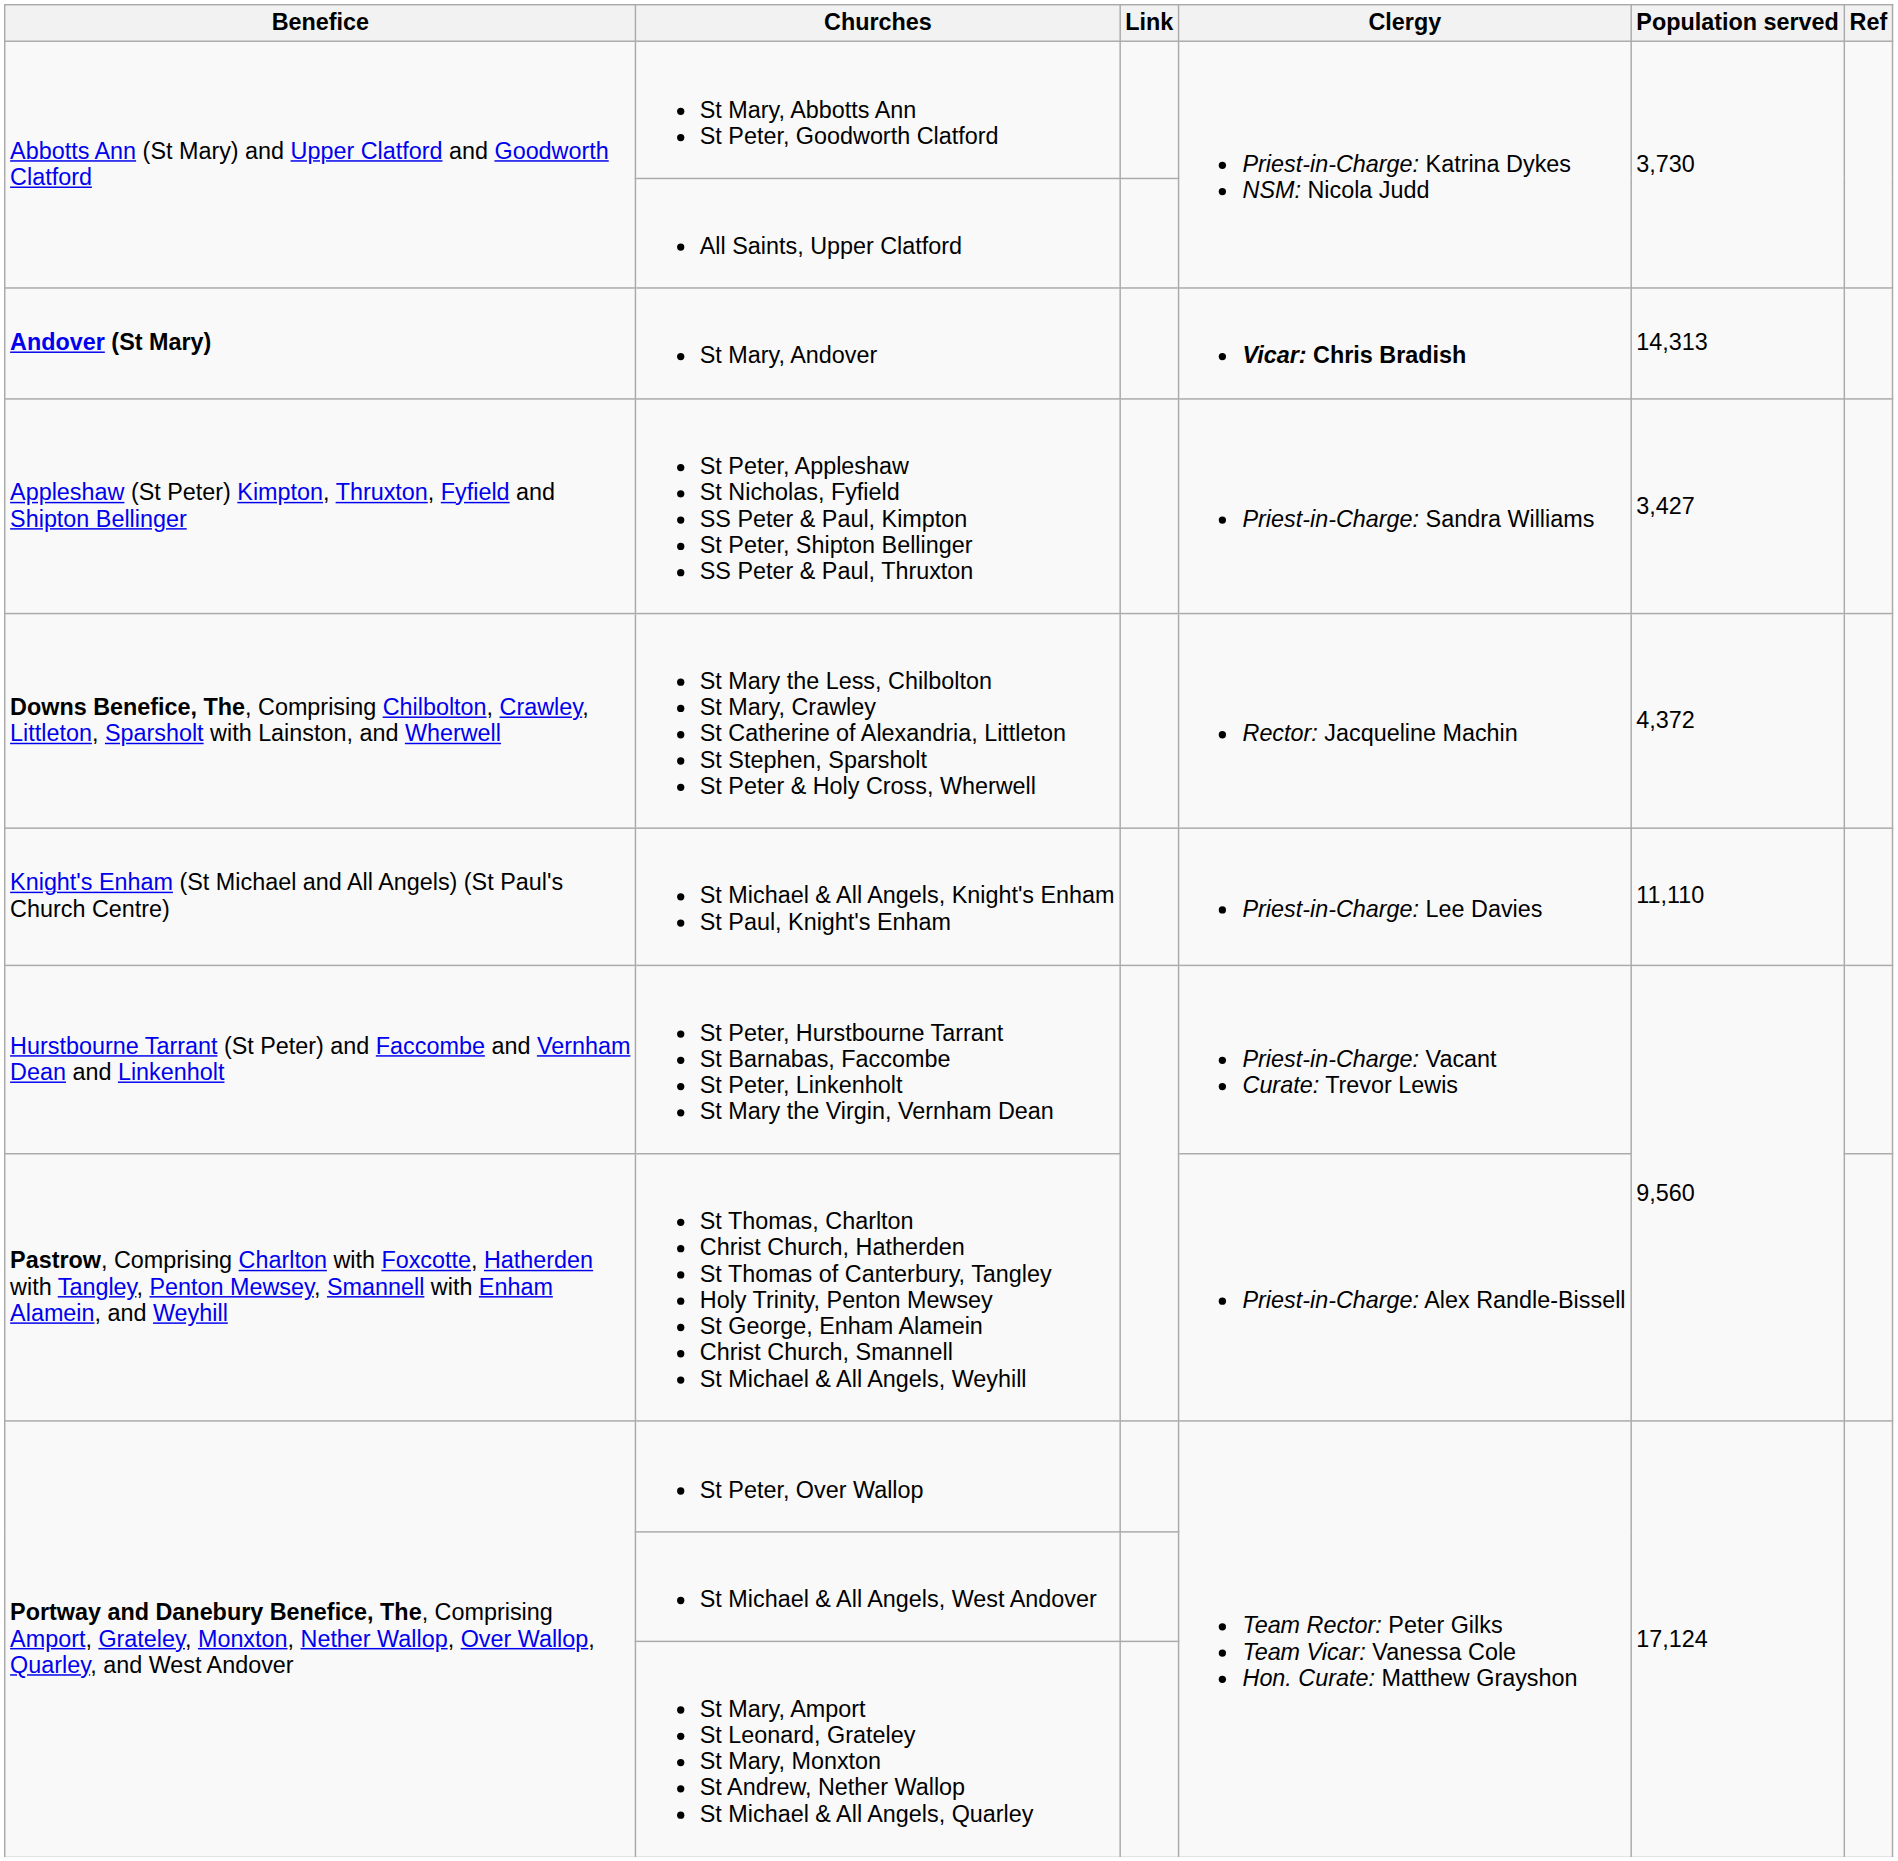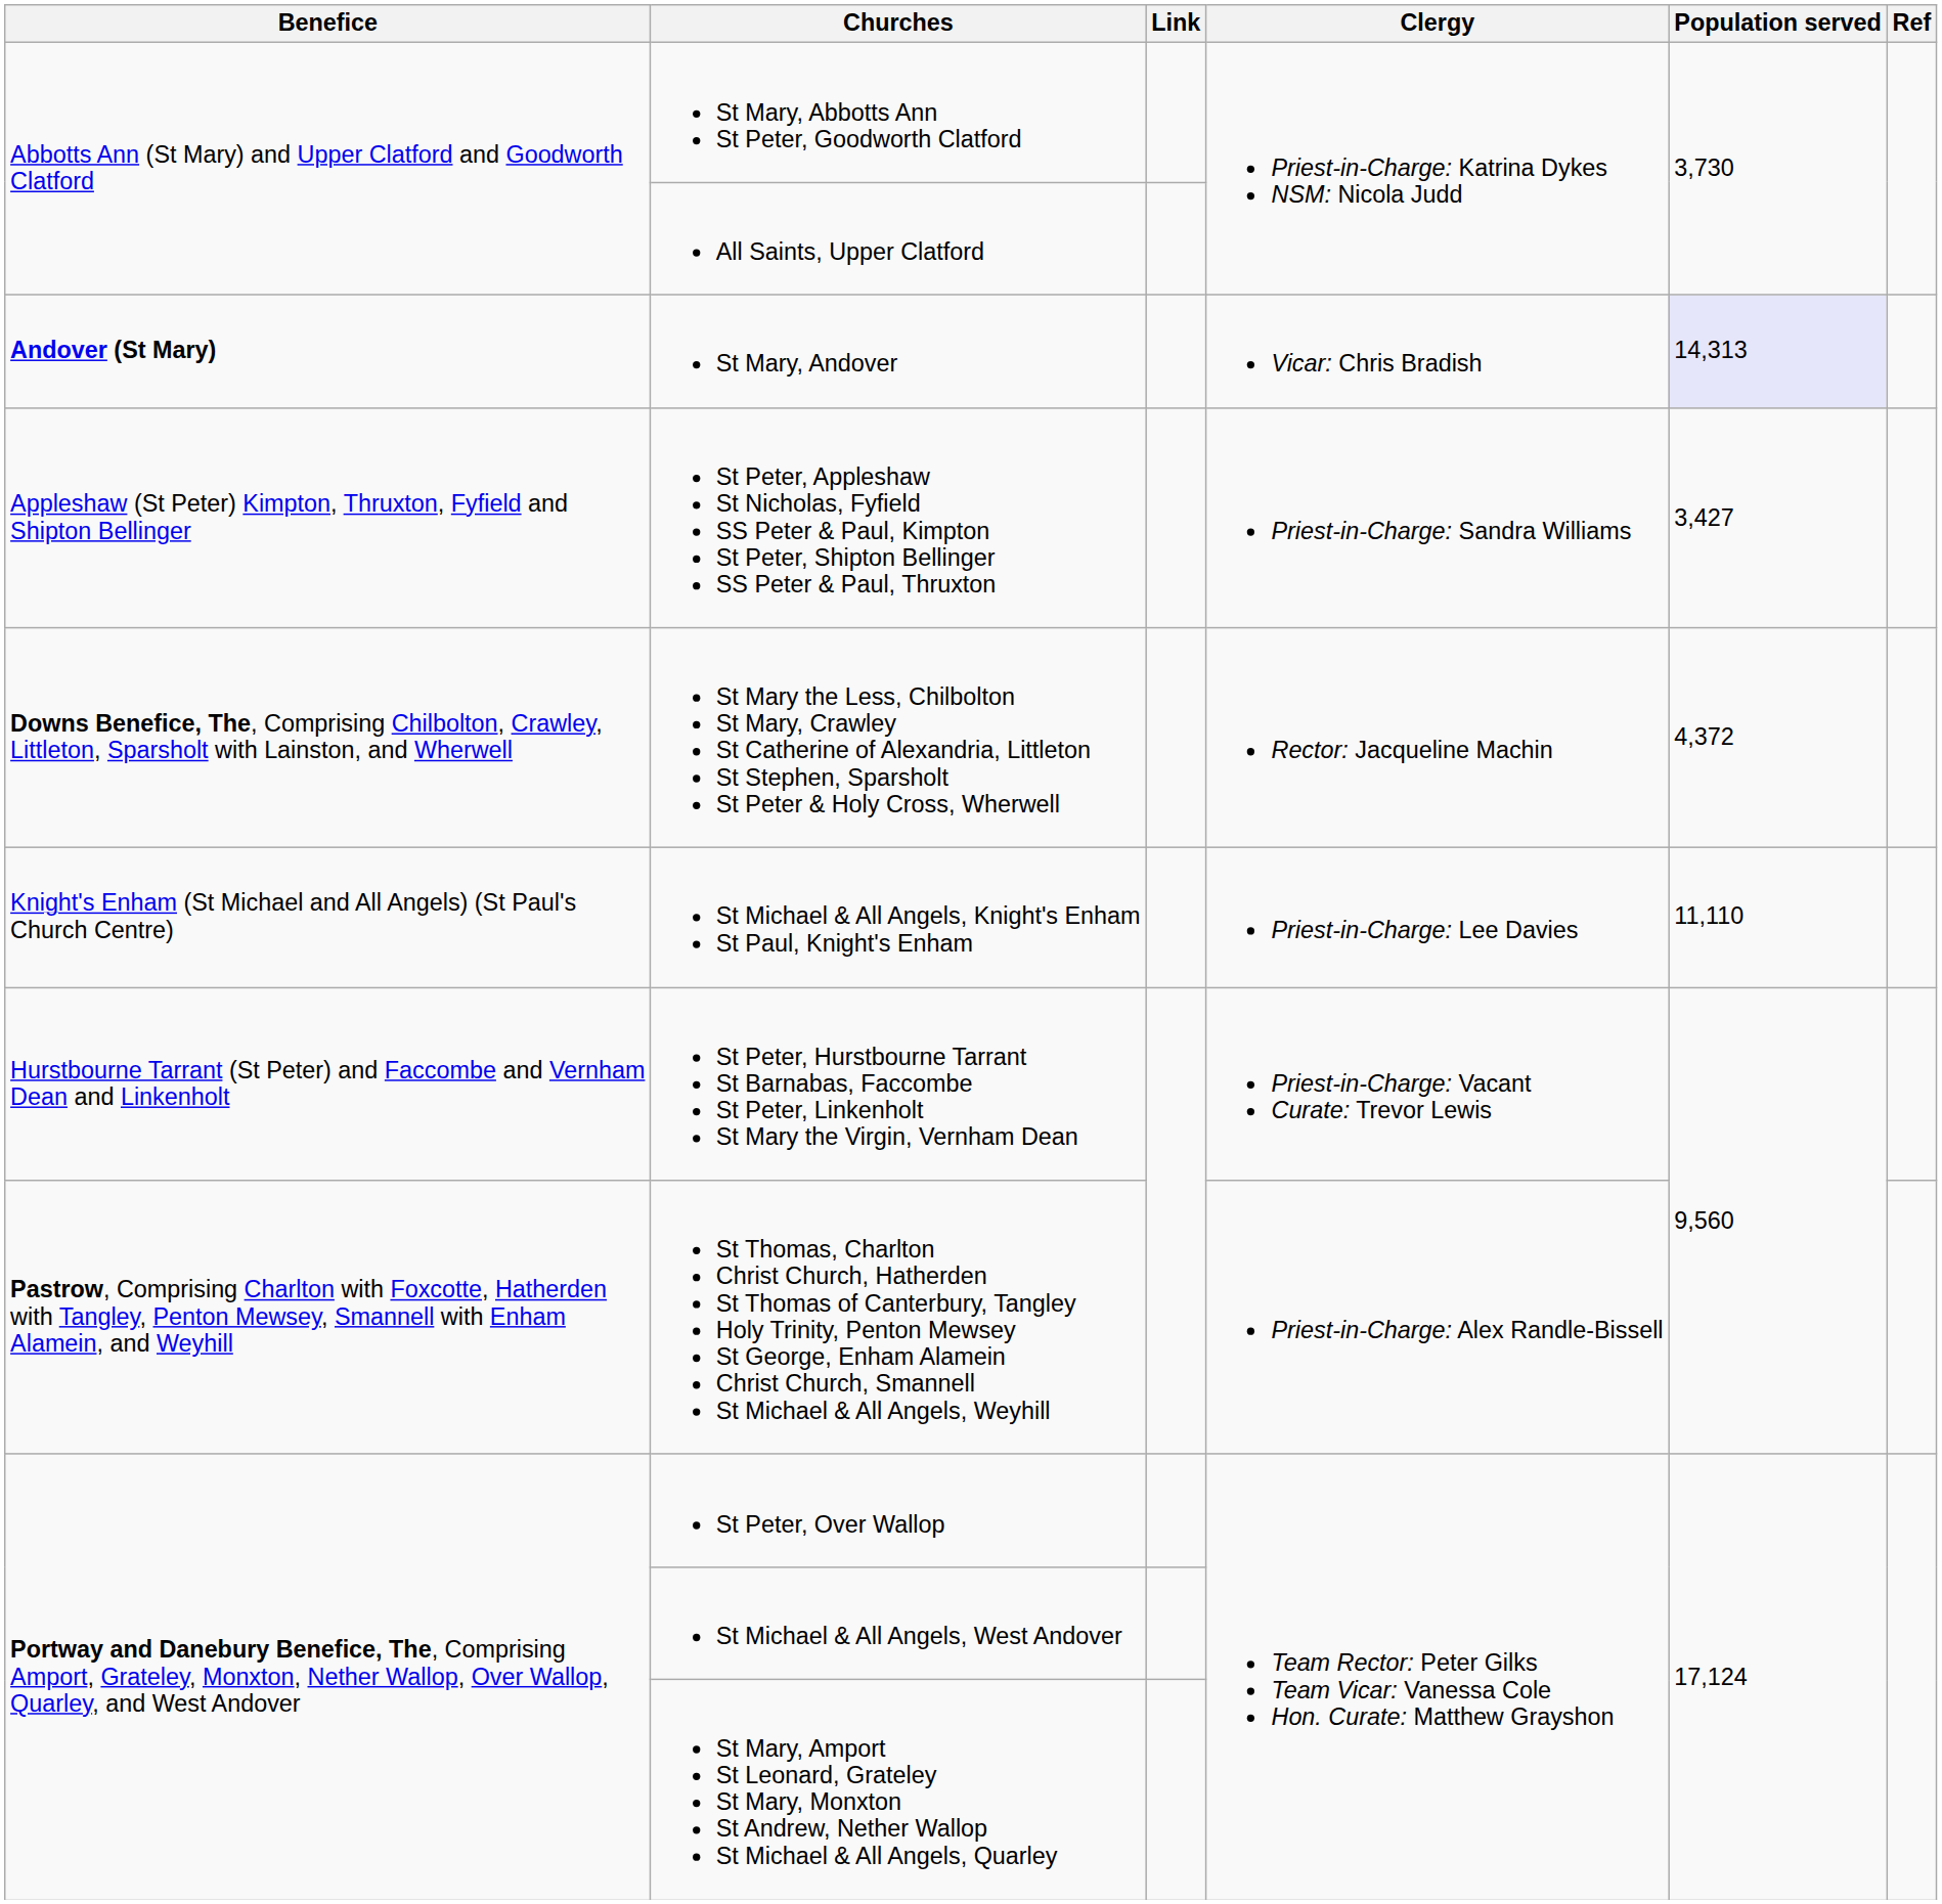St Mary, Andover | Clergy: bold -> normal
St Mary, Andover | Population served: no background -> lavender background
